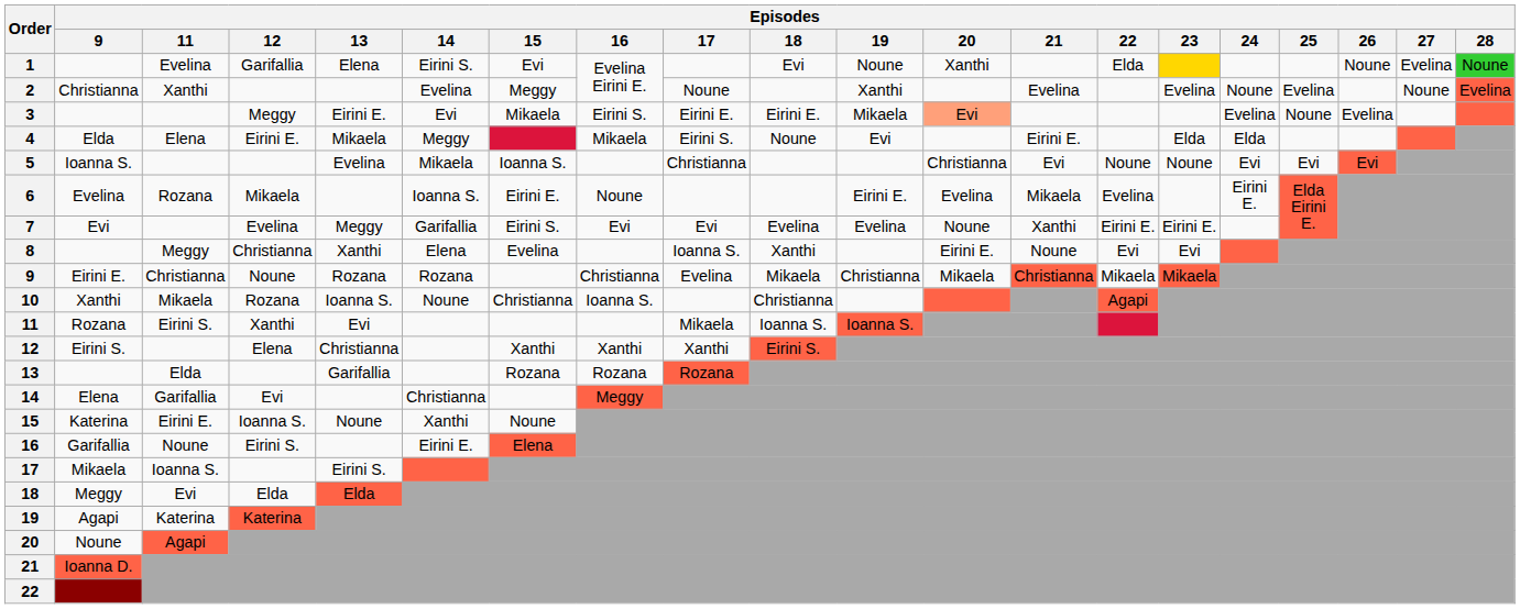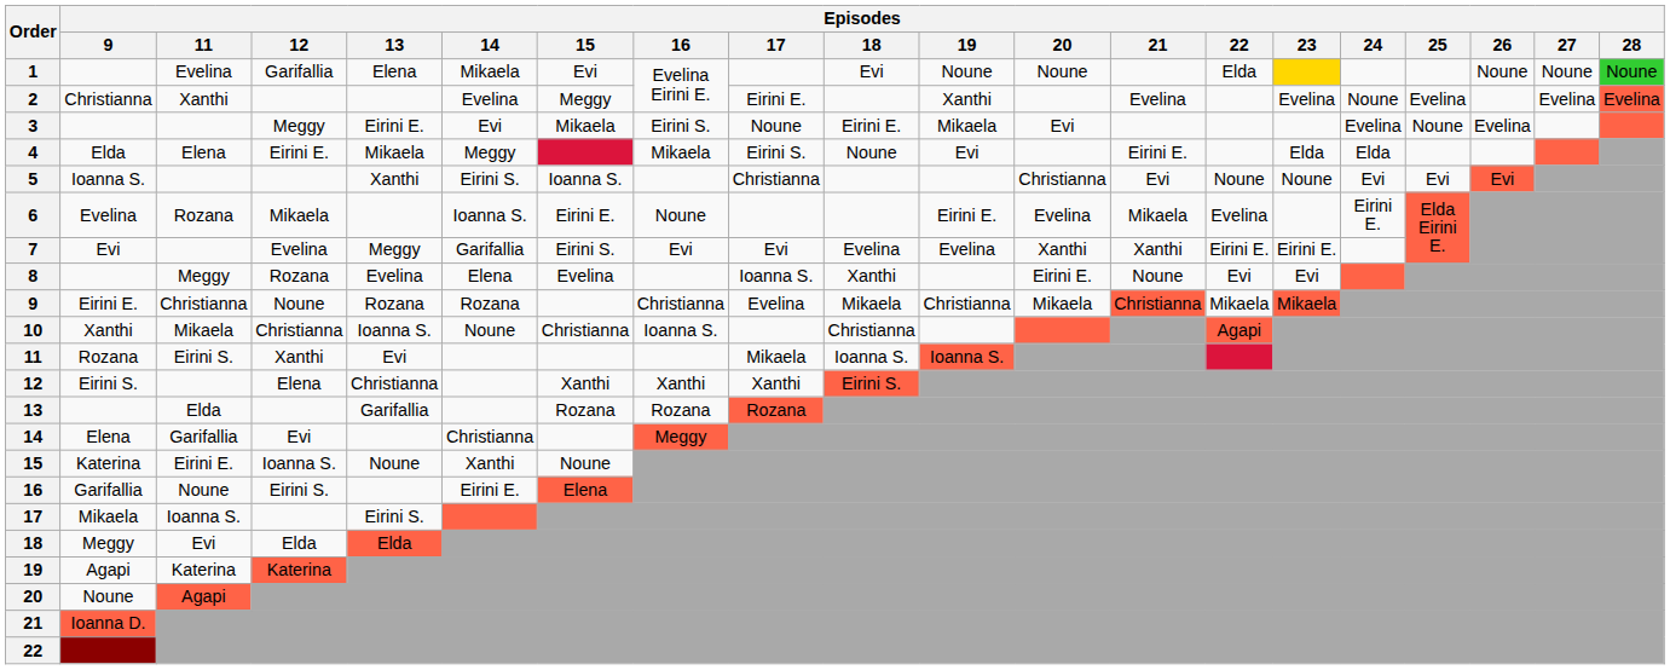1 | Episodes / 14: Eirini S. -> Mikaela
1 | Episodes / 20: Xanthi -> Noune
1 | Episodes / 27: Evelina -> Noune
2 | Episodes / 17: Noune -> Eirini E.
2 | Episodes / 27: Noune -> Evelina
3 | Episodes / 17: Eirini E. -> Noune
3 | Episodes / 20: lightsalmon background -> no background
5 | Episodes / 13: Evelina -> Xanthi
5 | Episodes / 14: Mikaela -> Eirini S.
7 | Episodes / 20: Noune -> Xanthi
8 | Episodes / 12: Christianna -> Rozana
8 | Episodes / 13: Xanthi -> Evelina
10 | Episodes / 12: Rozana -> Christianna
